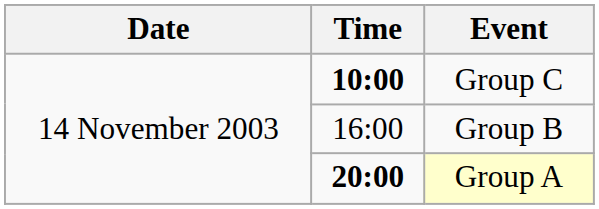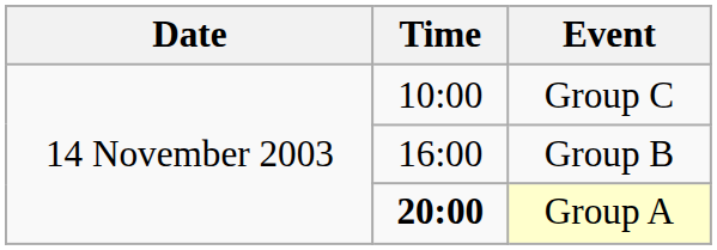Group C | Time: bold -> normal
